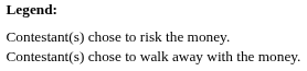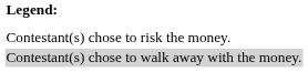row 3 | Legend:: no background -> lightgrey background
